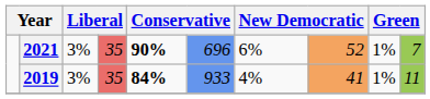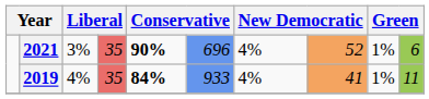2021 | column 7: 6% -> 4%
2021 | column 10: 7 -> 6
2019 | column 3: 3% -> 4%
